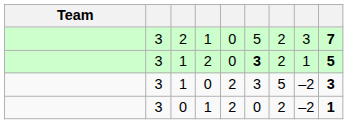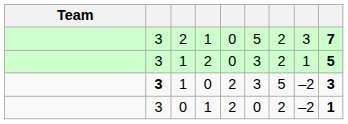row 3 | column 6: bold -> normal
row 4 | column 2: normal -> bold
